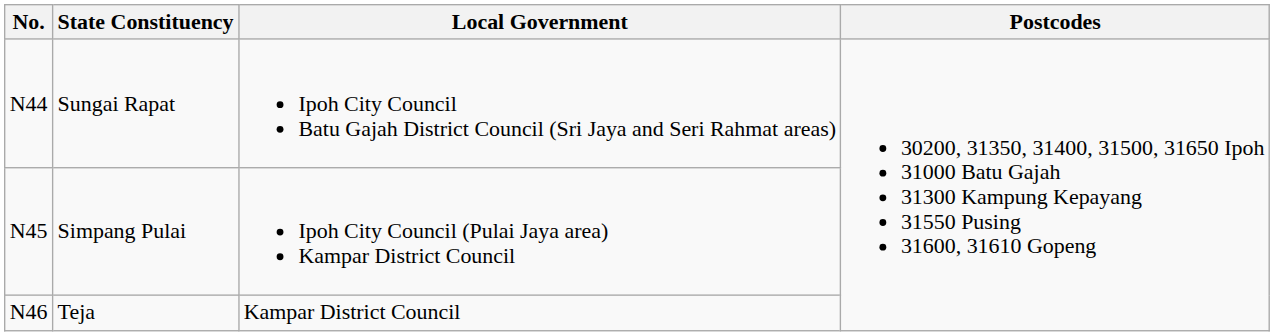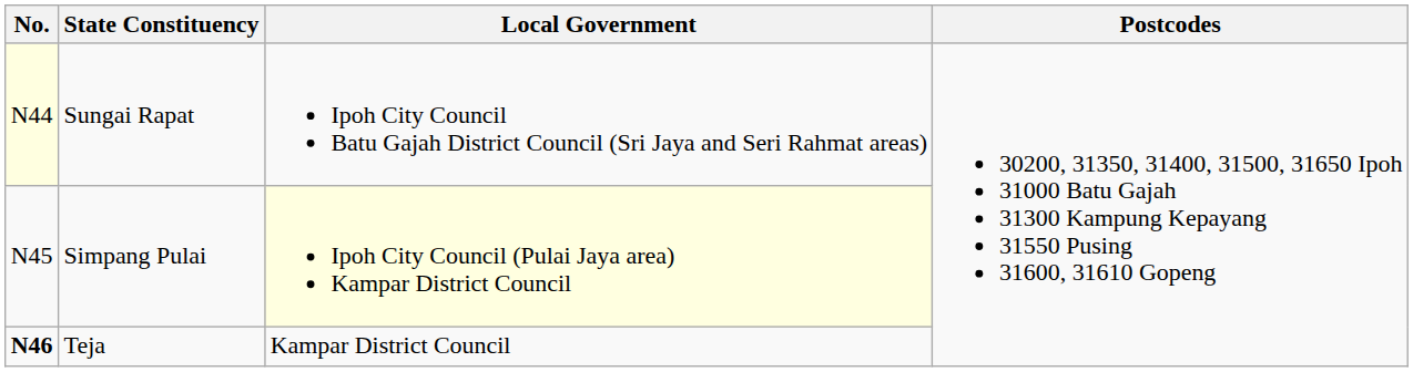Sungai Rapat | No.: no background -> lightyellow background
Simpang Pulai | Local Government: no background -> lightyellow background
Teja | No.: normal -> bold
